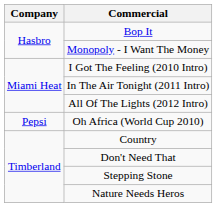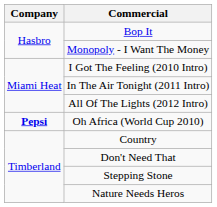Oh Africa (World Cup 2010) | Company: normal -> bold
